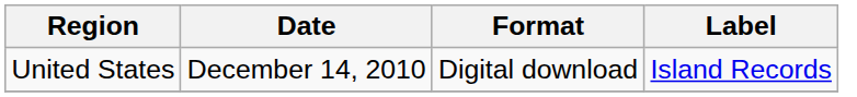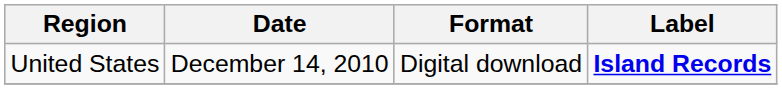United States | Label: normal -> bold
